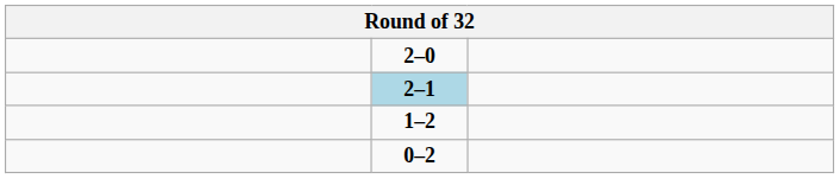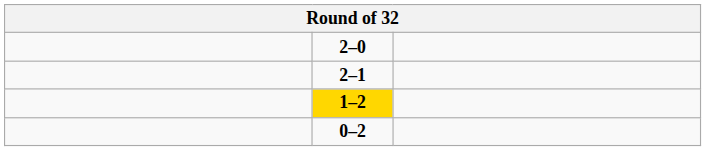2–1 | 2–0: lightblue background -> no background
1–2 | 2–0: no background -> gold background
